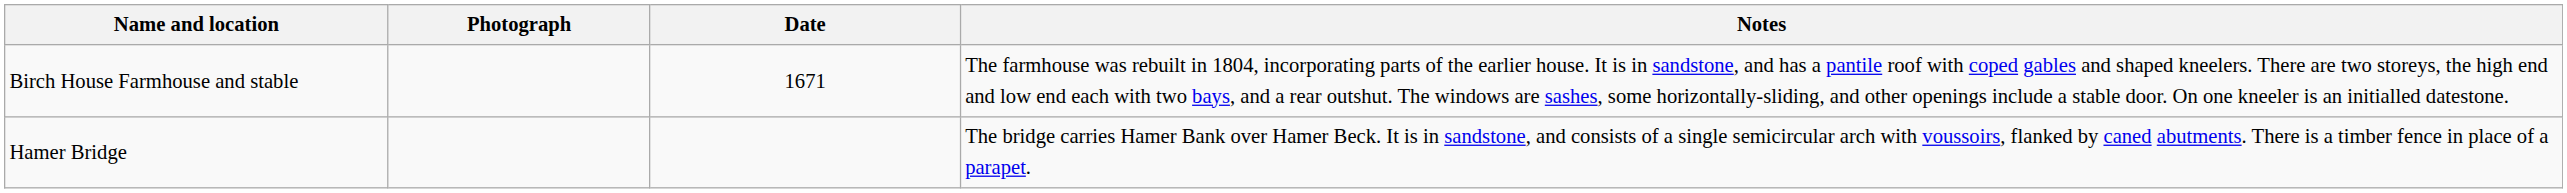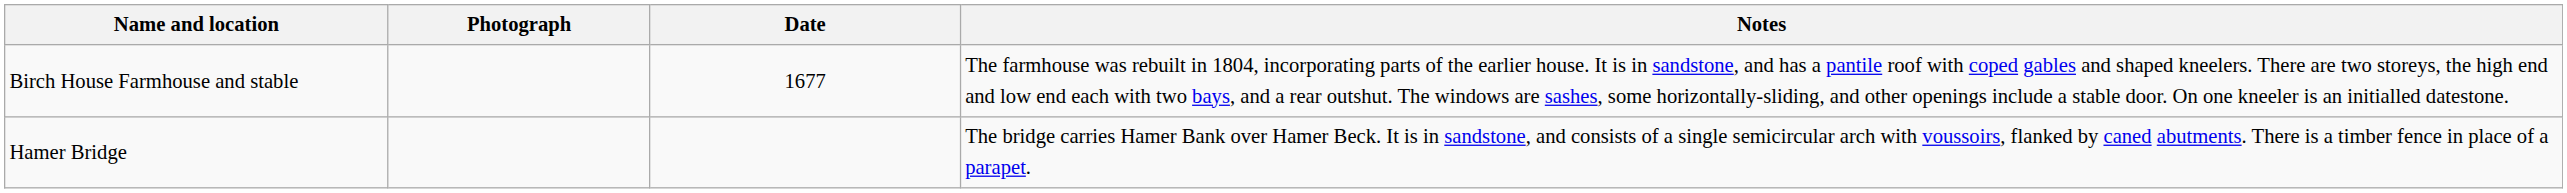Birch House Farmhouse and stable | Date: 1671 -> 1677
